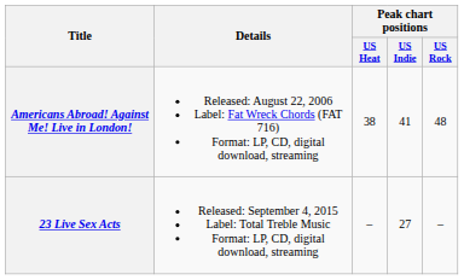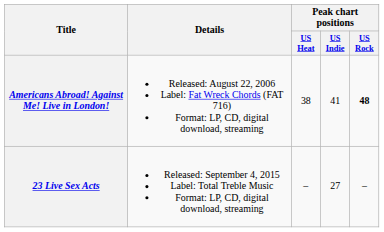Americans Abroad! Against Me! Live in London! | Peak chart positions / US Rock: normal -> bold
